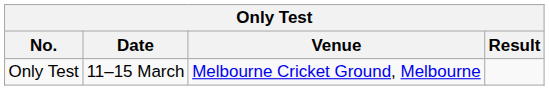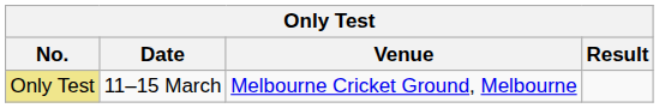row 3 | No.: no background -> khaki background
